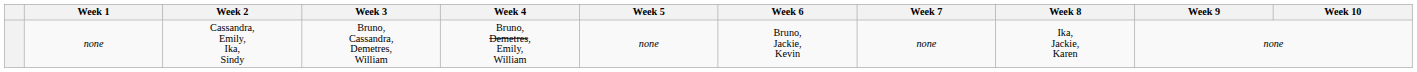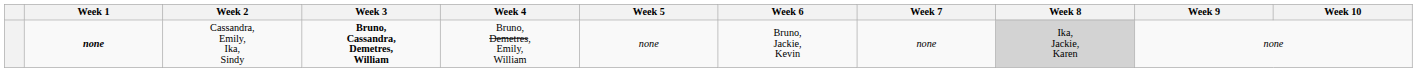row 2 | Week 1: normal -> bold
row 2 | Week 3: normal -> bold
row 2 | Week 8: no background -> lightgrey background
